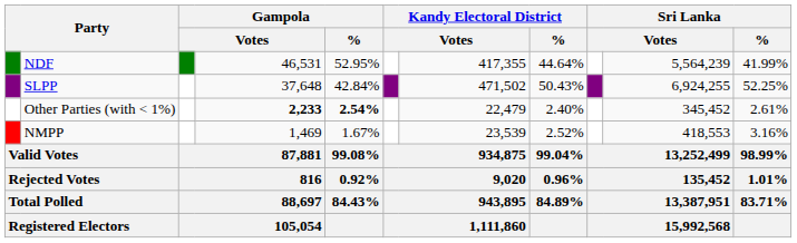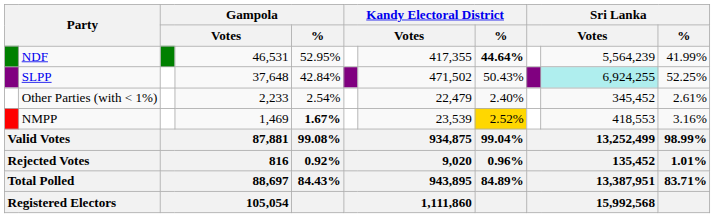NDF | Kandy Electoral District / %: normal -> bold
SLPP | column 10: no background -> paleturquoise background
Other Parties (with < 1%) | column 4: bold -> normal
Other Parties (with < 1%) | Gampola / %: bold -> normal
NMPP | Gampola / %: normal -> bold
NMPP | Kandy Electoral District / %: no background -> gold background
